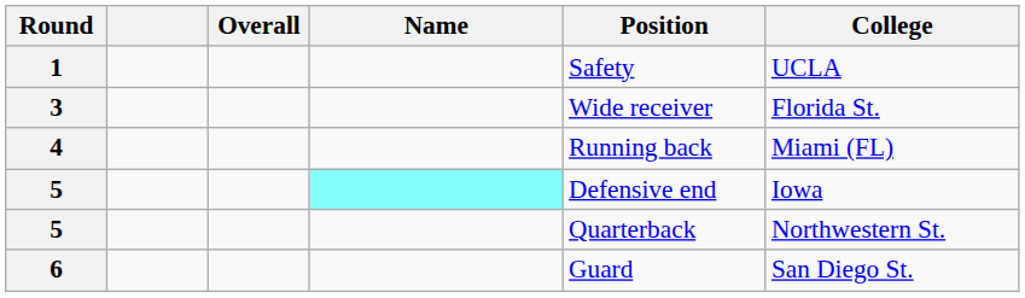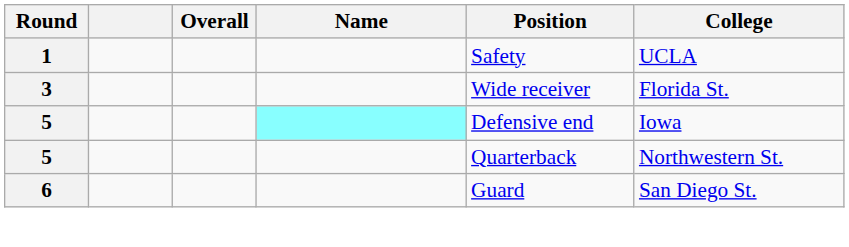- row: 4 | Running back | Miami (FL)
